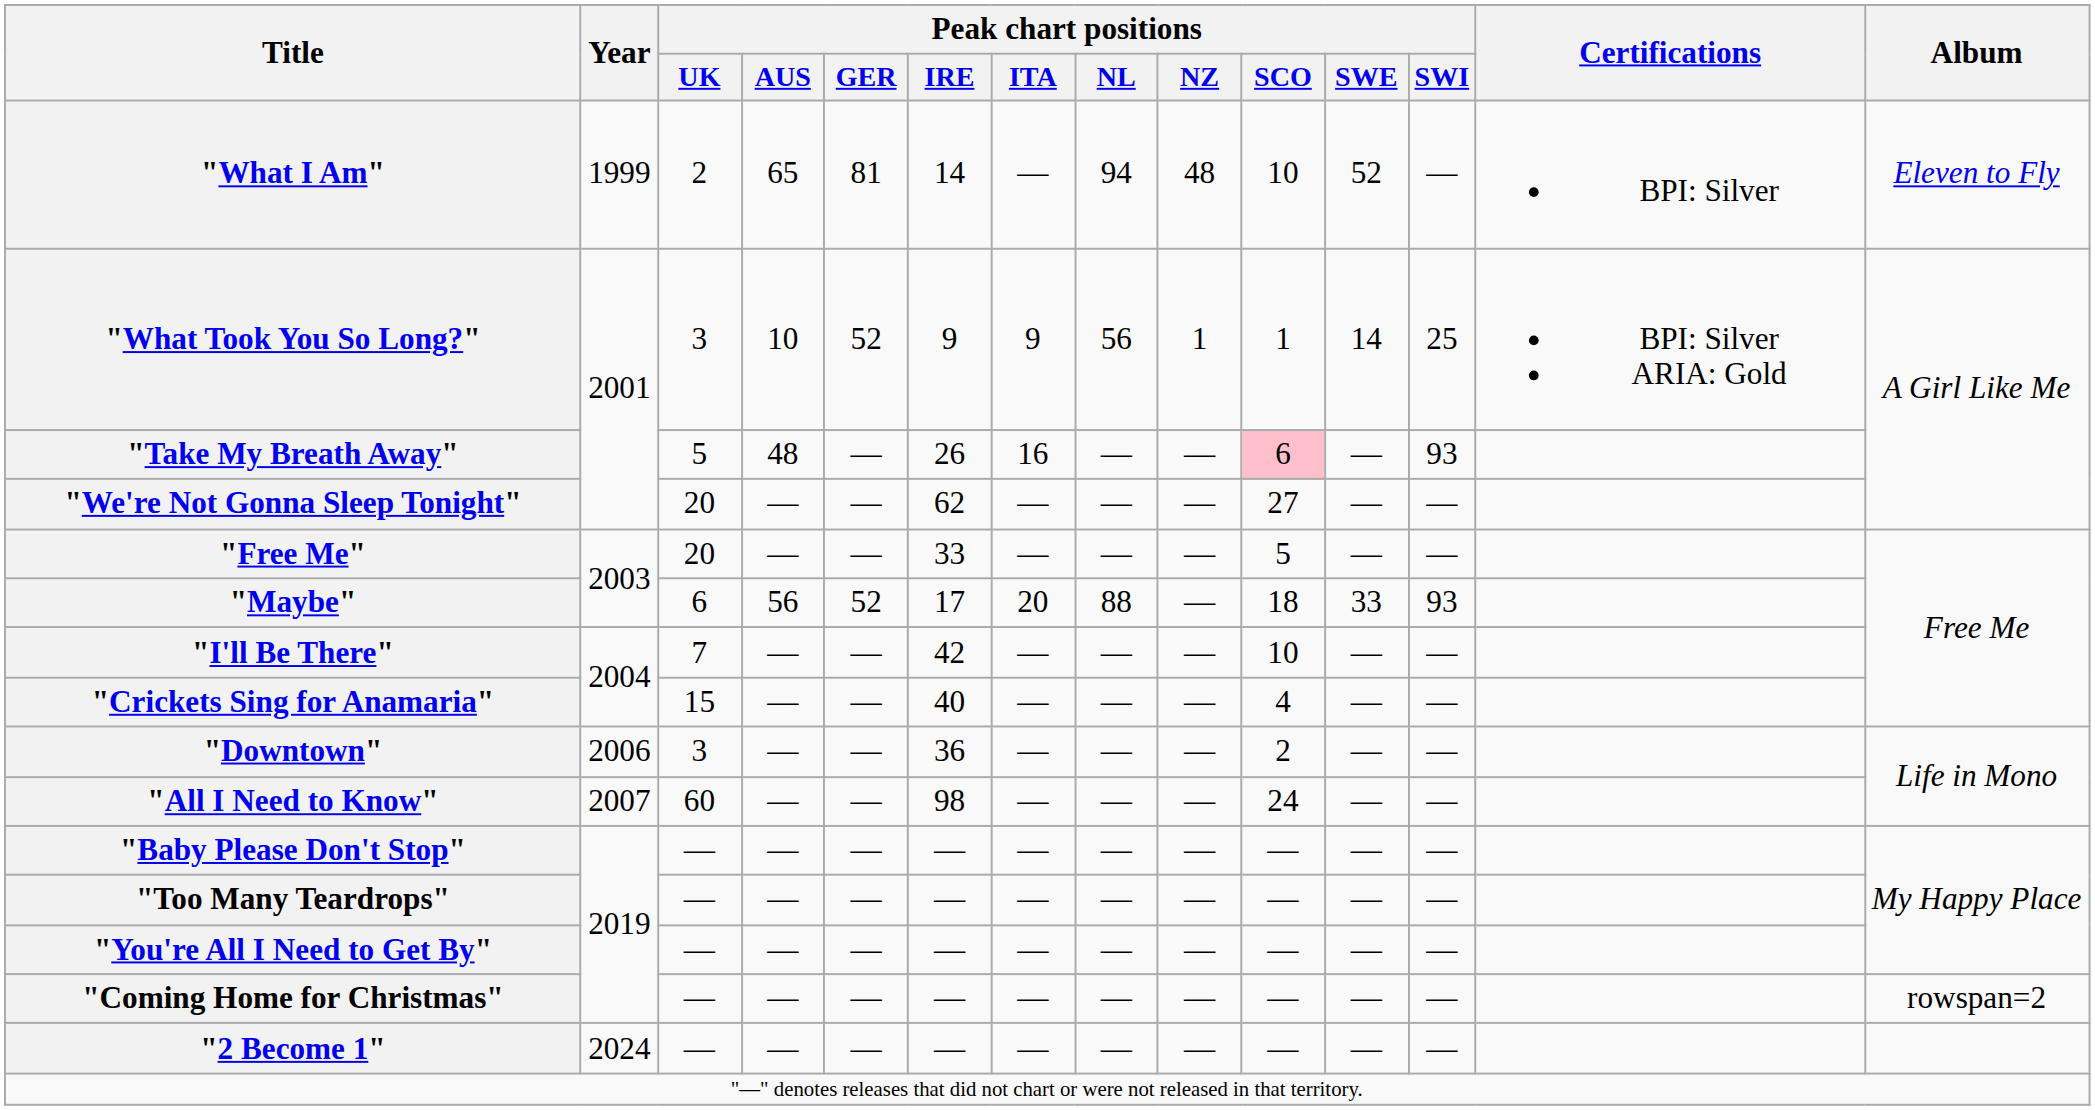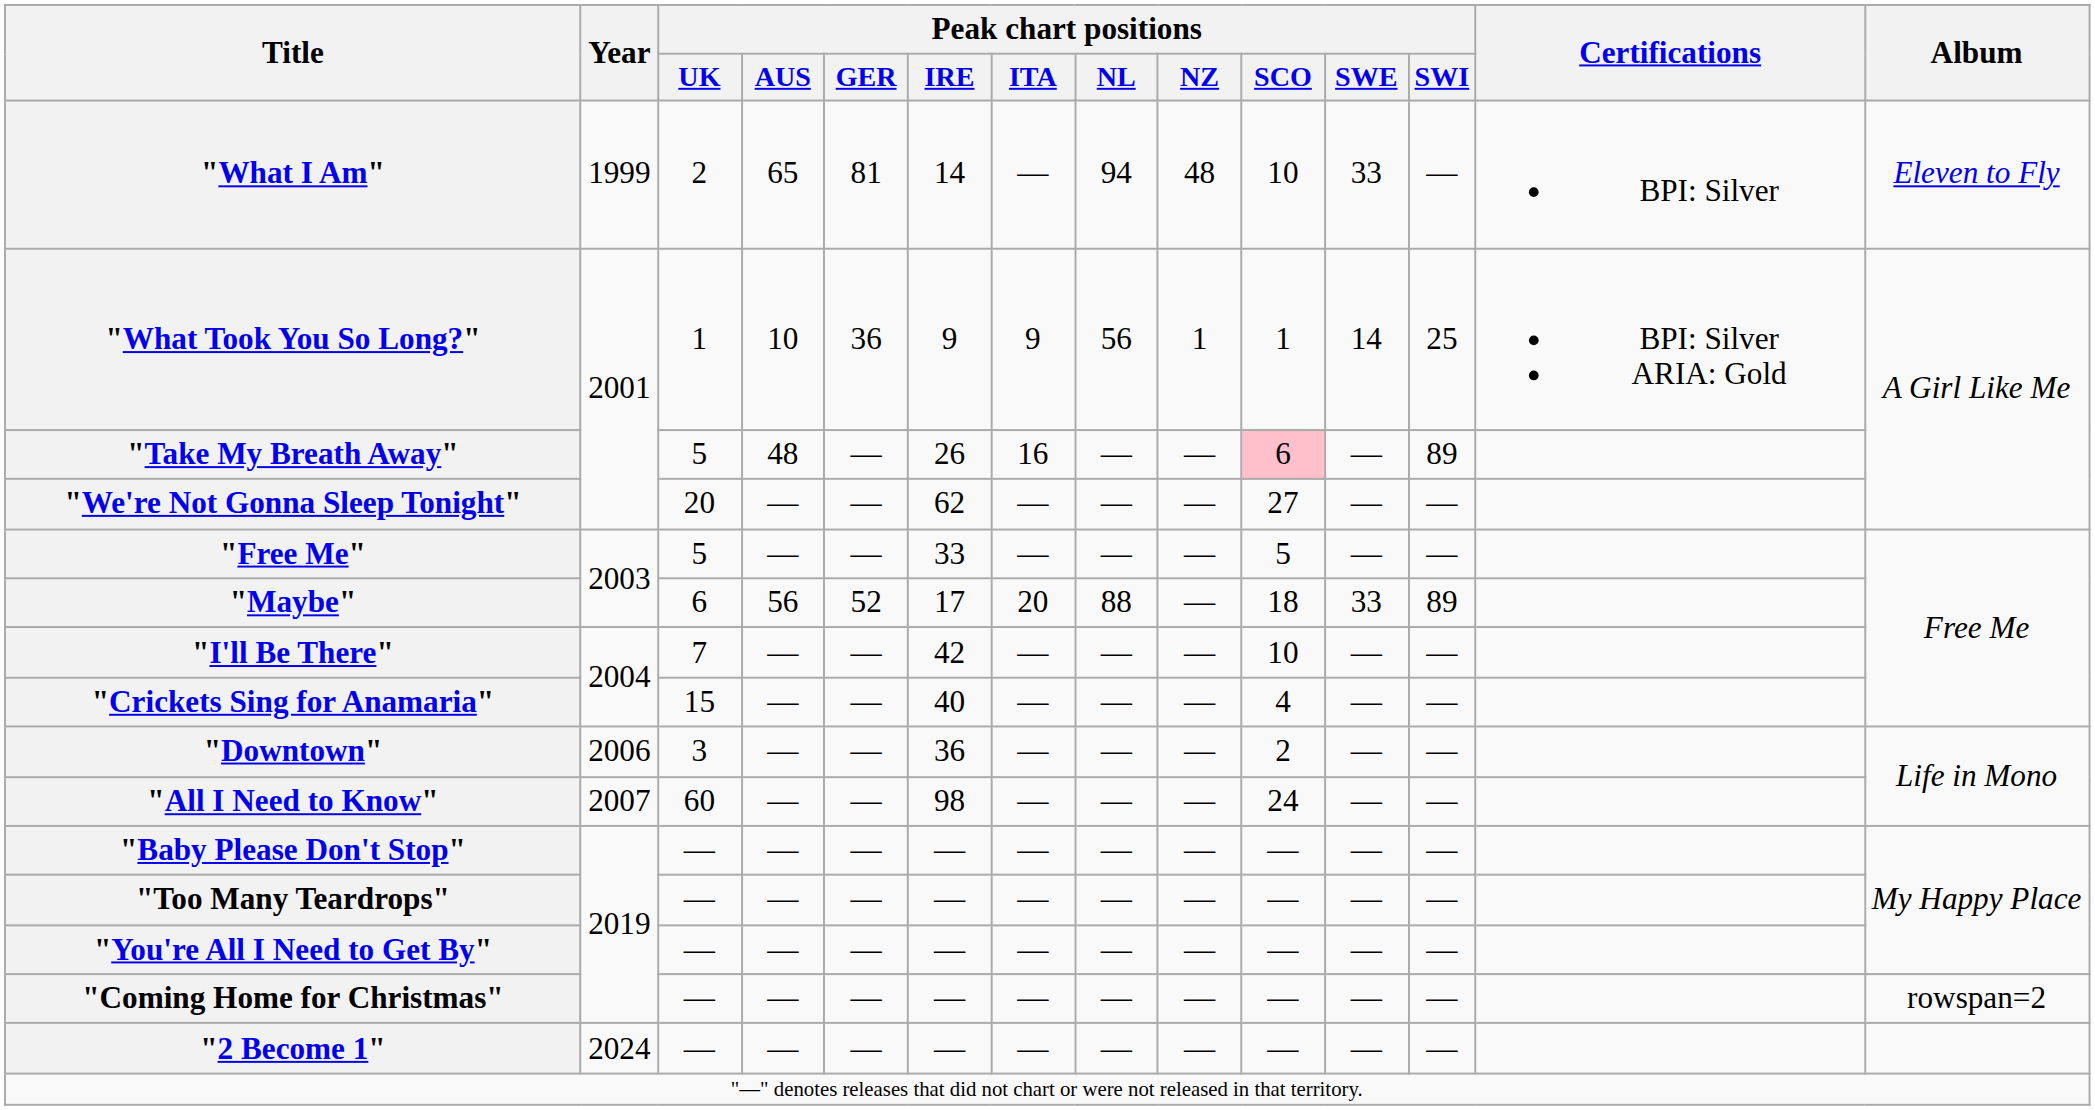"What I Am" | Peak chart positions / SWE: 52 -> 33
"What Took You So Long?" | Peak chart positions / UK: 3 -> 1
"What Took You So Long?" | Peak chart positions / GER: 52 -> 36
"Take My Breath Away" | Peak chart positions / SWI: 93 -> 89
"Free Me" | Peak chart positions / UK: 20 -> 5
"Maybe" | Peak chart positions / SWI: 93 -> 89
